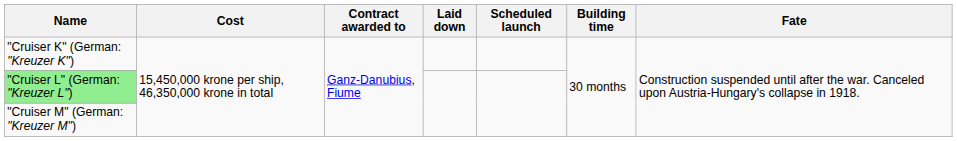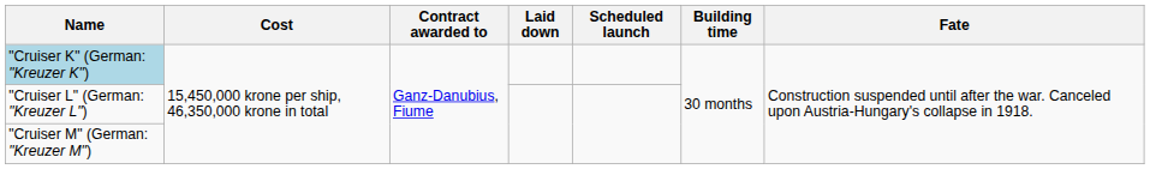row 2 | Name: no background -> lightblue background
row 3 | Name: lightgreen background -> no background
